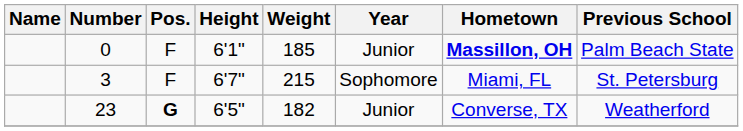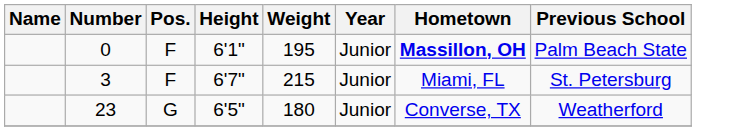0 | Weight: 185 -> 195
3 | Year: Sophomore -> Junior
23 | Pos.: bold -> normal
23 | Weight: 182 -> 180
